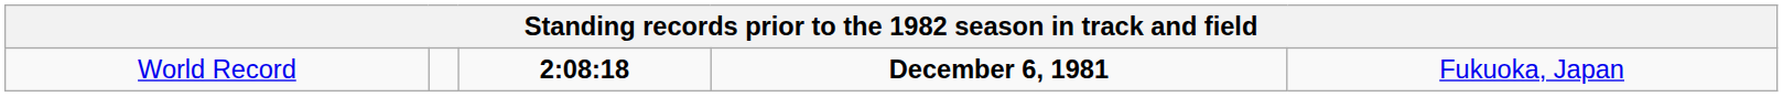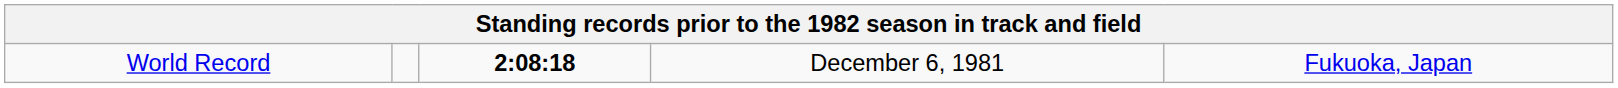World Record | column 4: bold -> normal
